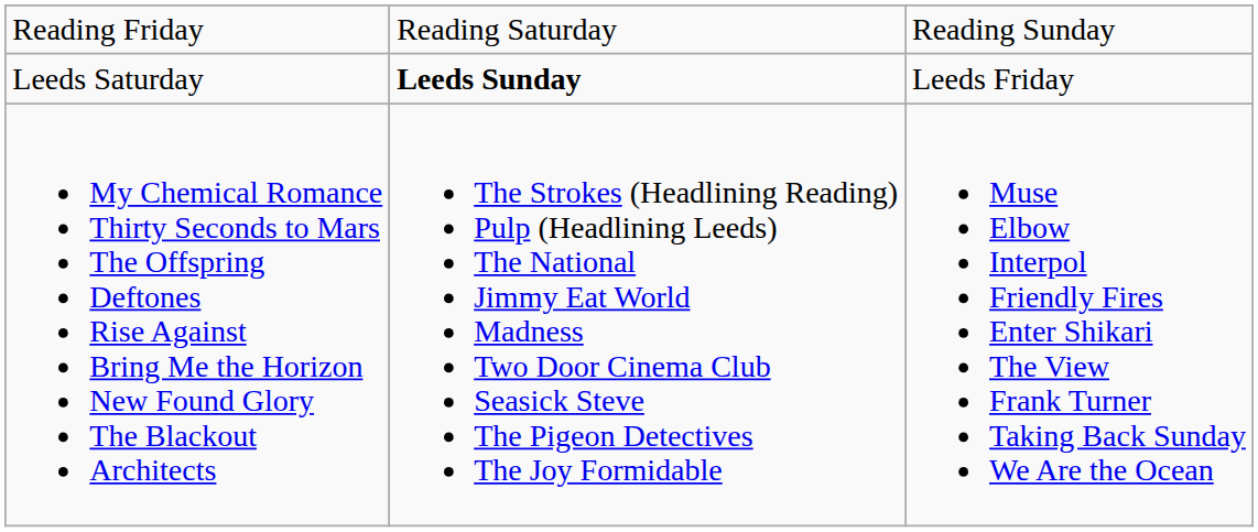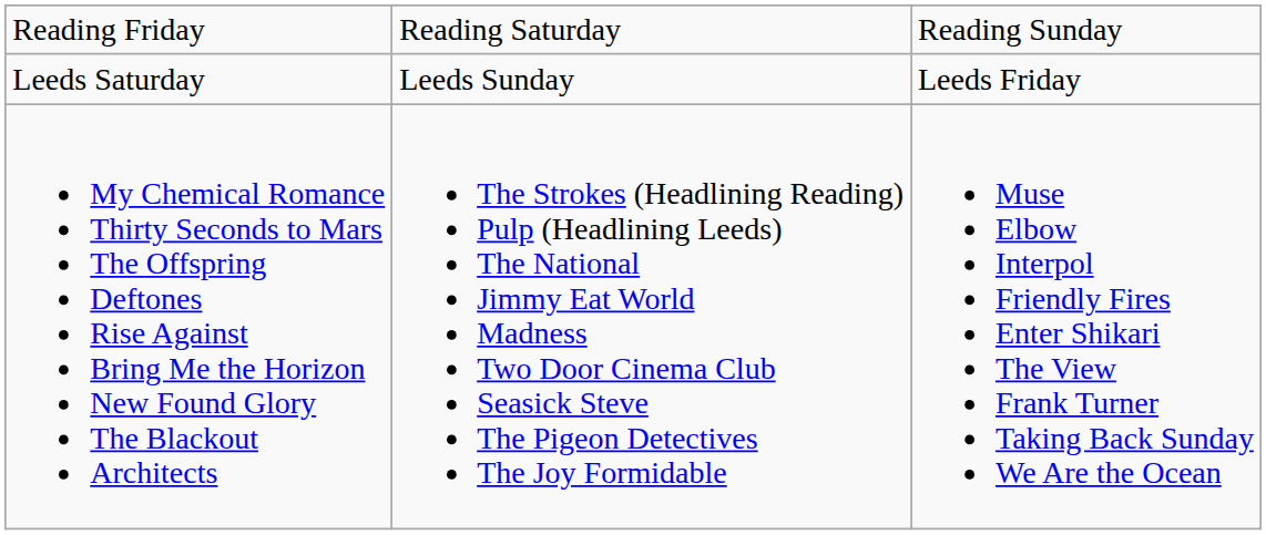Leeds Saturday | column 2: bold -> normal
